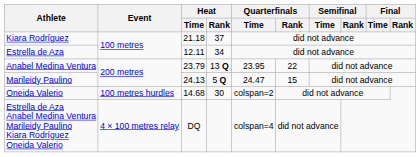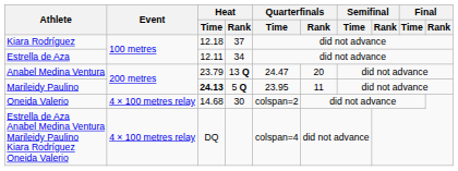Kiara Rodríguez | Heat / Time: 21.18 -> 12.18
Anabel Medina Ventura | Quarterfinals / Time: 23.95 -> 24.47
Anabel Medina Ventura | Quarterfinals / Rank: 22 -> 20
Marileidy Paulino | Heat / Time: normal -> bold
Marileidy Paulino | Quarterfinals / Time: 24.47 -> 23.95
Marileidy Paulino | Quarterfinals / Rank: 15 -> 11
Oneida Valerio | Event: 100 metres hurdles -> 4 × 100 metres relay
